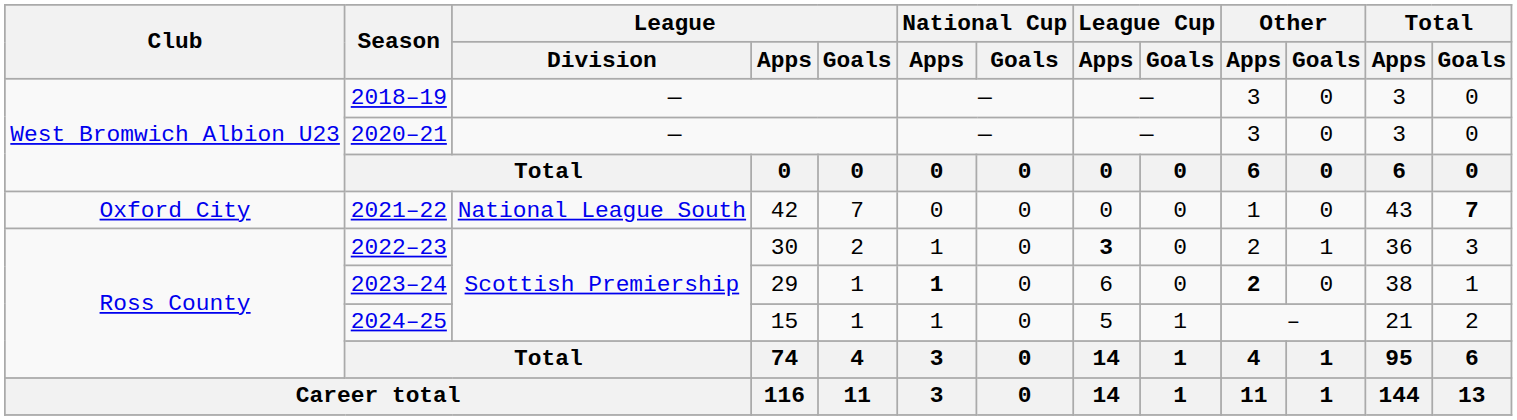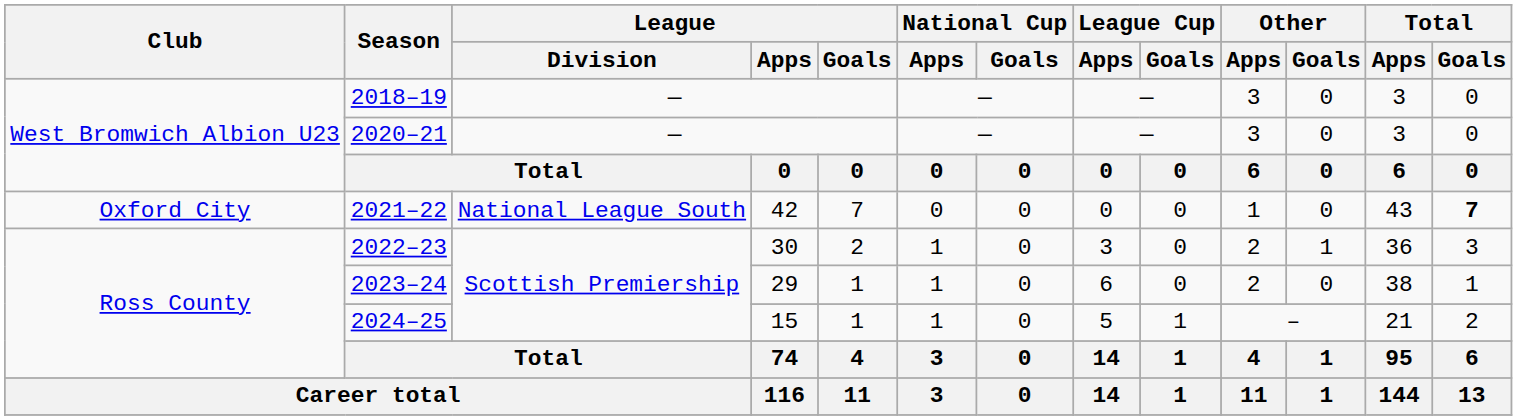2022–23 | League Cup / Apps: bold -> normal
2023–24 | National Cup / Apps: bold -> normal
2023–24 | Other / Apps: bold -> normal
